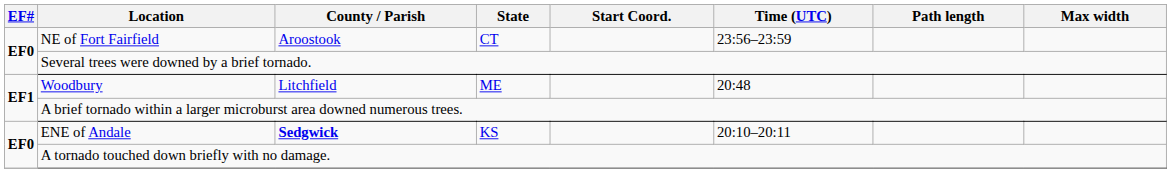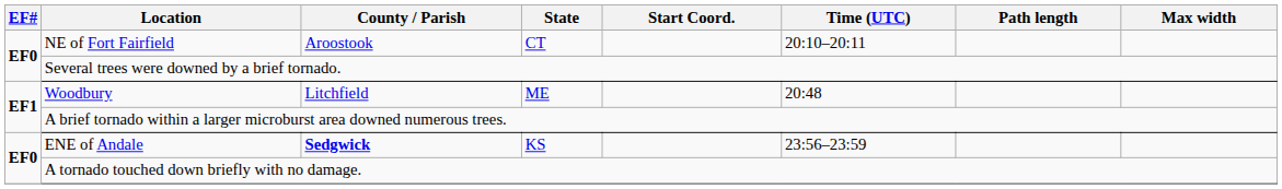NE of Fort Fairfield | Time (UTC): 23:56–23:59 -> 20:10–20:11
ENE of Andale | Time (UTC): 20:10–20:11 -> 23:56–23:59
